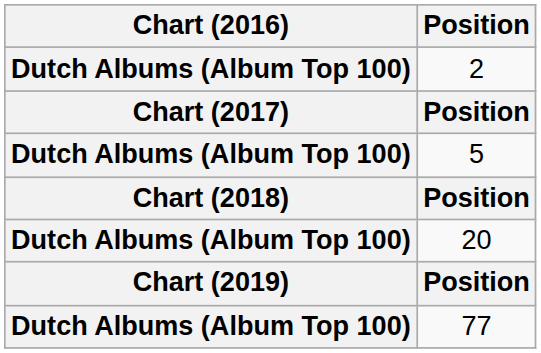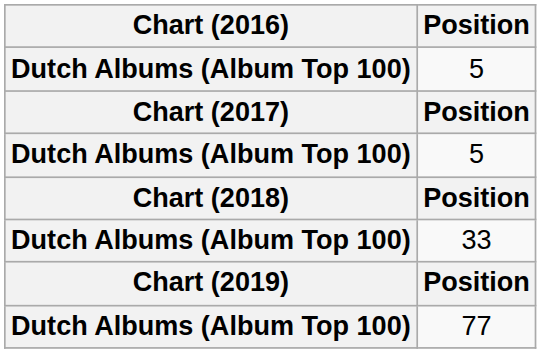row 2 | Position: 2 -> 5
row 6 | Position: 20 -> 33
